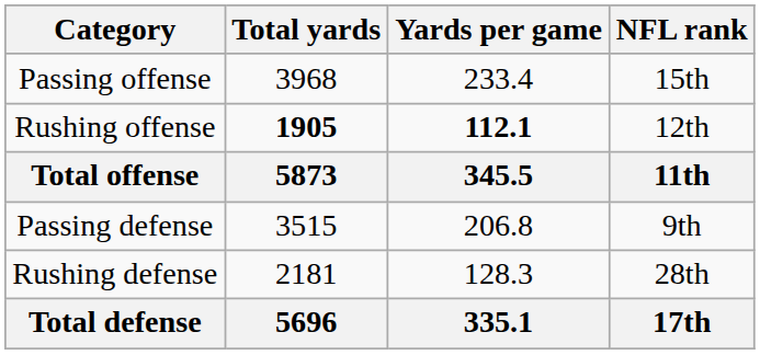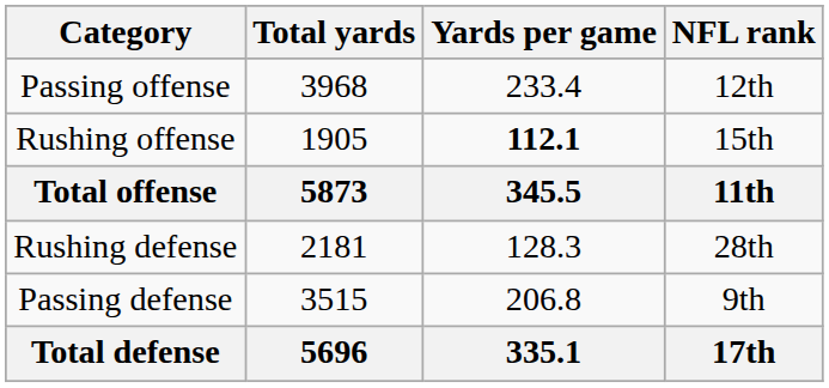Passing offense | NFL rank: 15th -> 12th
Rushing offense | Total yards: bold -> normal
Rushing offense | NFL rank: 12th -> 15th
rows swapped: Passing defense <-> Rushing defense
